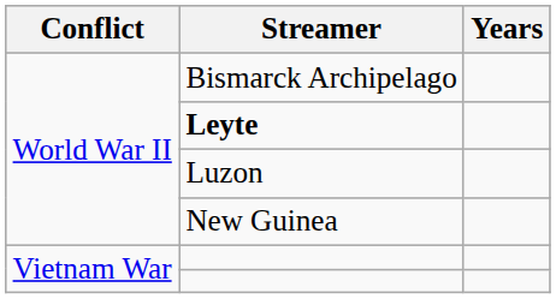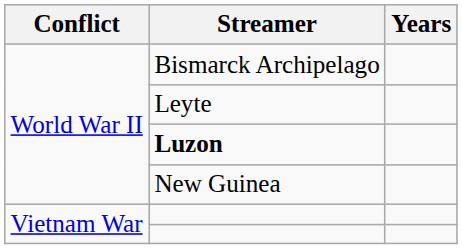Leyte | Streamer: bold -> normal
Luzon | Streamer: normal -> bold
